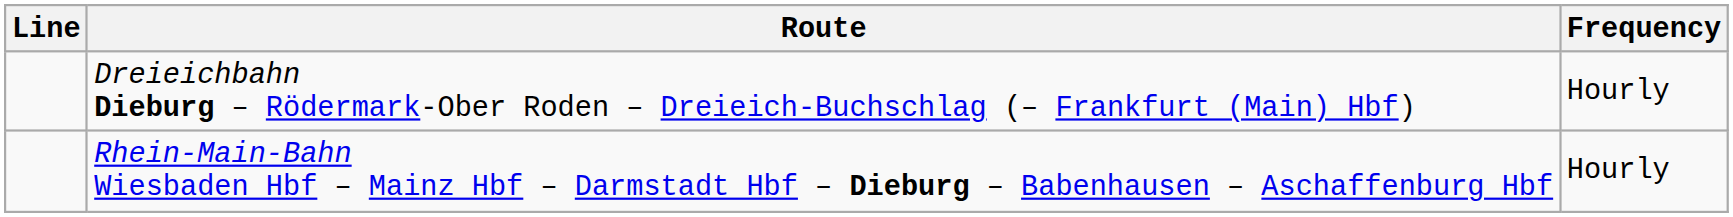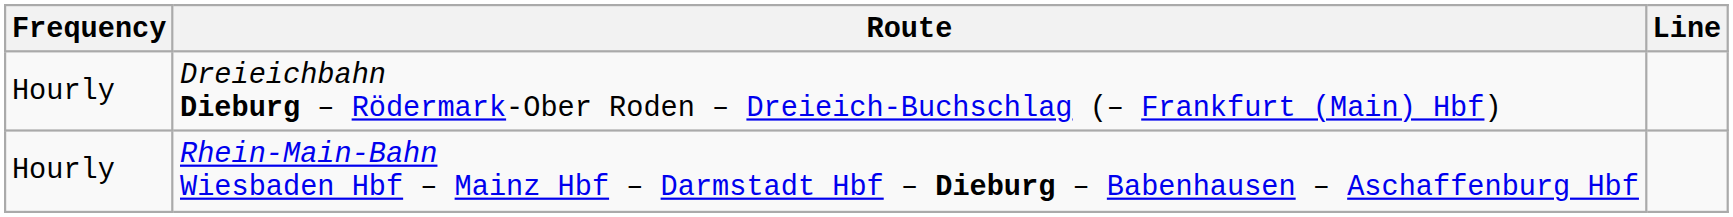columns swapped: Line <-> Frequency
